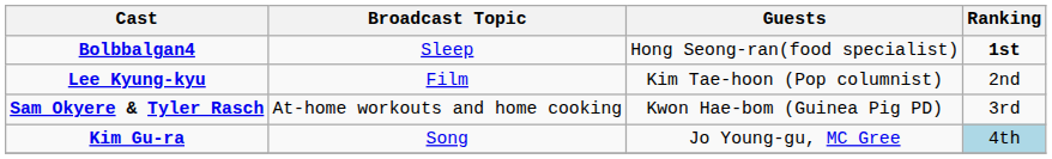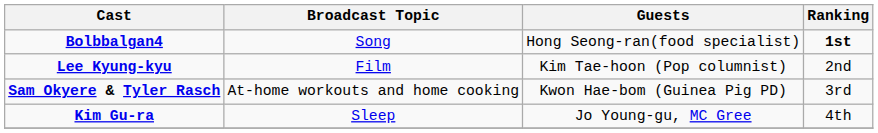Bolbbalgan4 | Broadcast Topic: Sleep -> Song
Kim Gu-ra | Broadcast Topic: Song -> Sleep
Kim Gu-ra | Ranking: lightblue background -> no background
